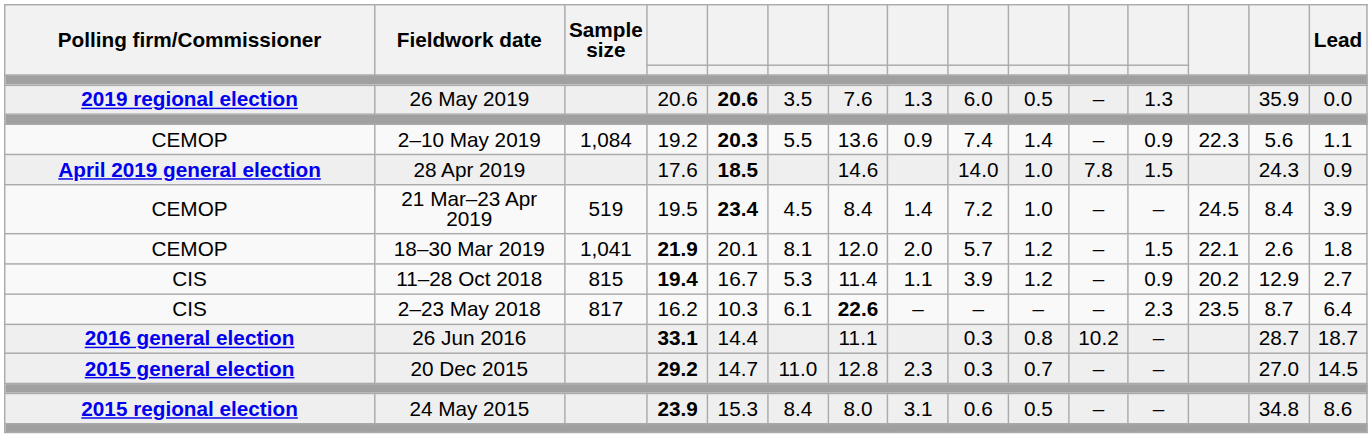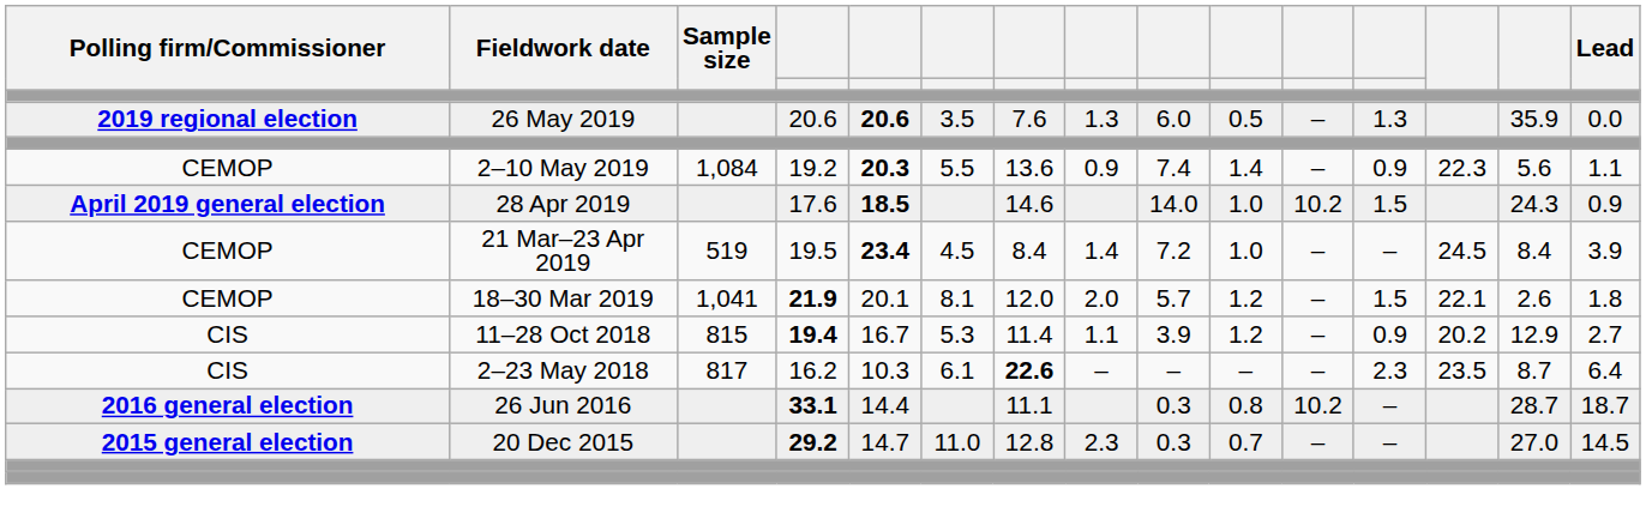28 Apr 2019 | column 11: 7.8 -> 10.2
- row: 2015 regional election | 24 May 2015 | 23.9 | 15.3 | 8.4 | 8.0 | 3.1 | 0.6 | 0.5 | – | – | 34.8 | 8.6
